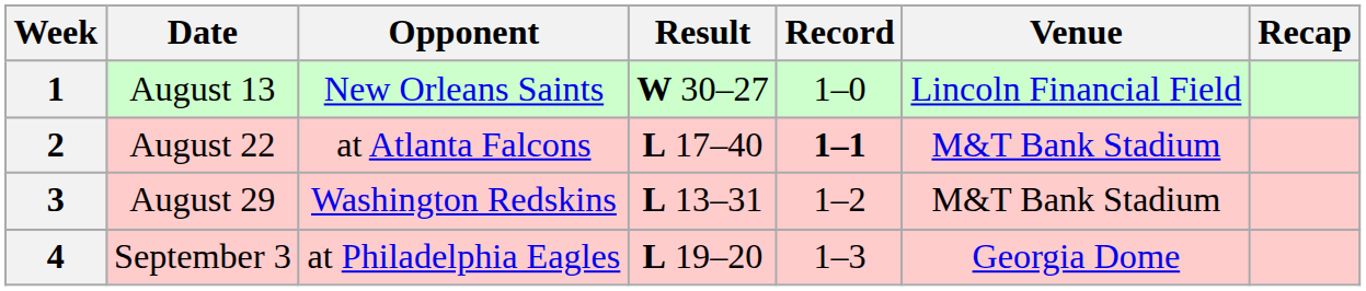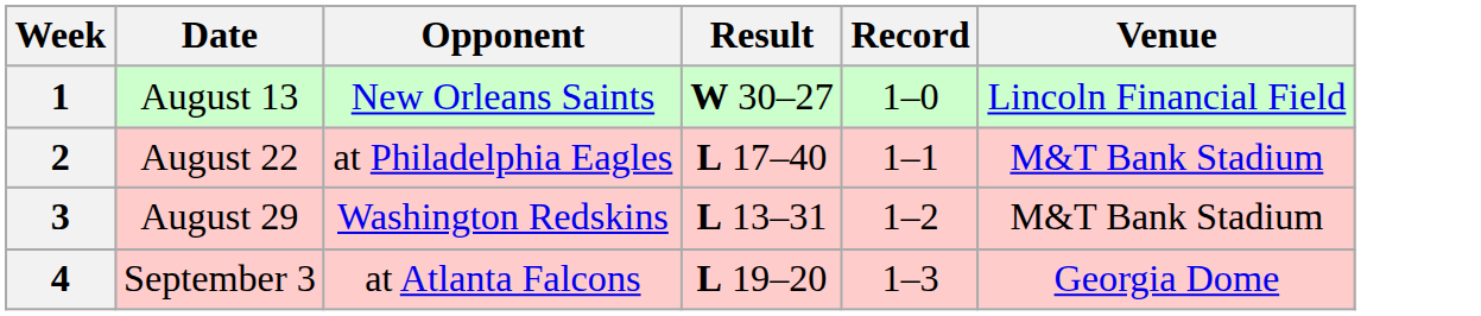- column: Recap
2 | Opponent: at Atlanta Falcons -> at Philadelphia Eagles
2 | Record: bold -> normal
4 | Opponent: at Philadelphia Eagles -> at Atlanta Falcons
